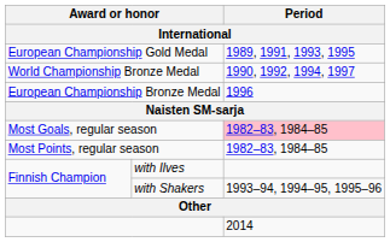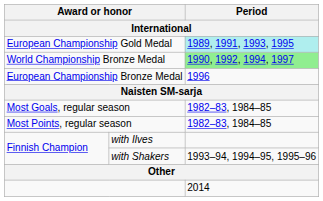European Championship Gold Medal | Period: no background -> paleturquoise background
World Championship Bronze Medal | Period: no background -> lightgreen background
Most Goals, regular season | Period: pink background -> no background
